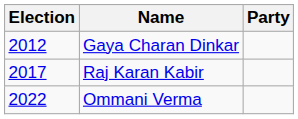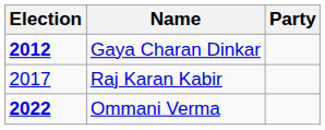Gaya Charan Dinkar | Election: normal -> bold
Ommani Verma | Election: normal -> bold
